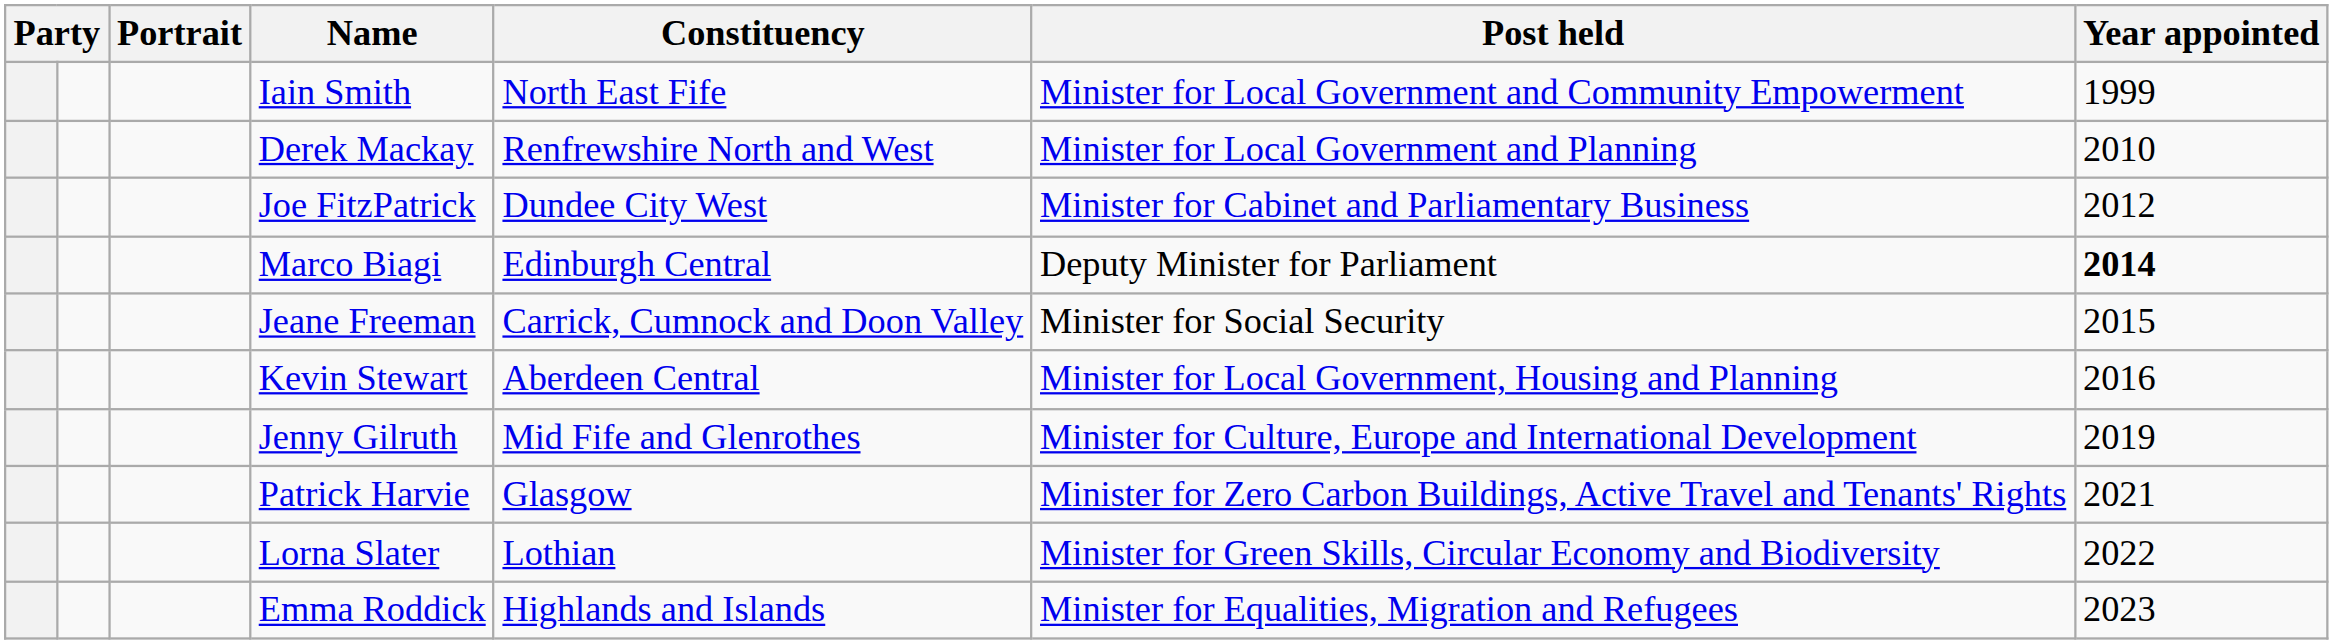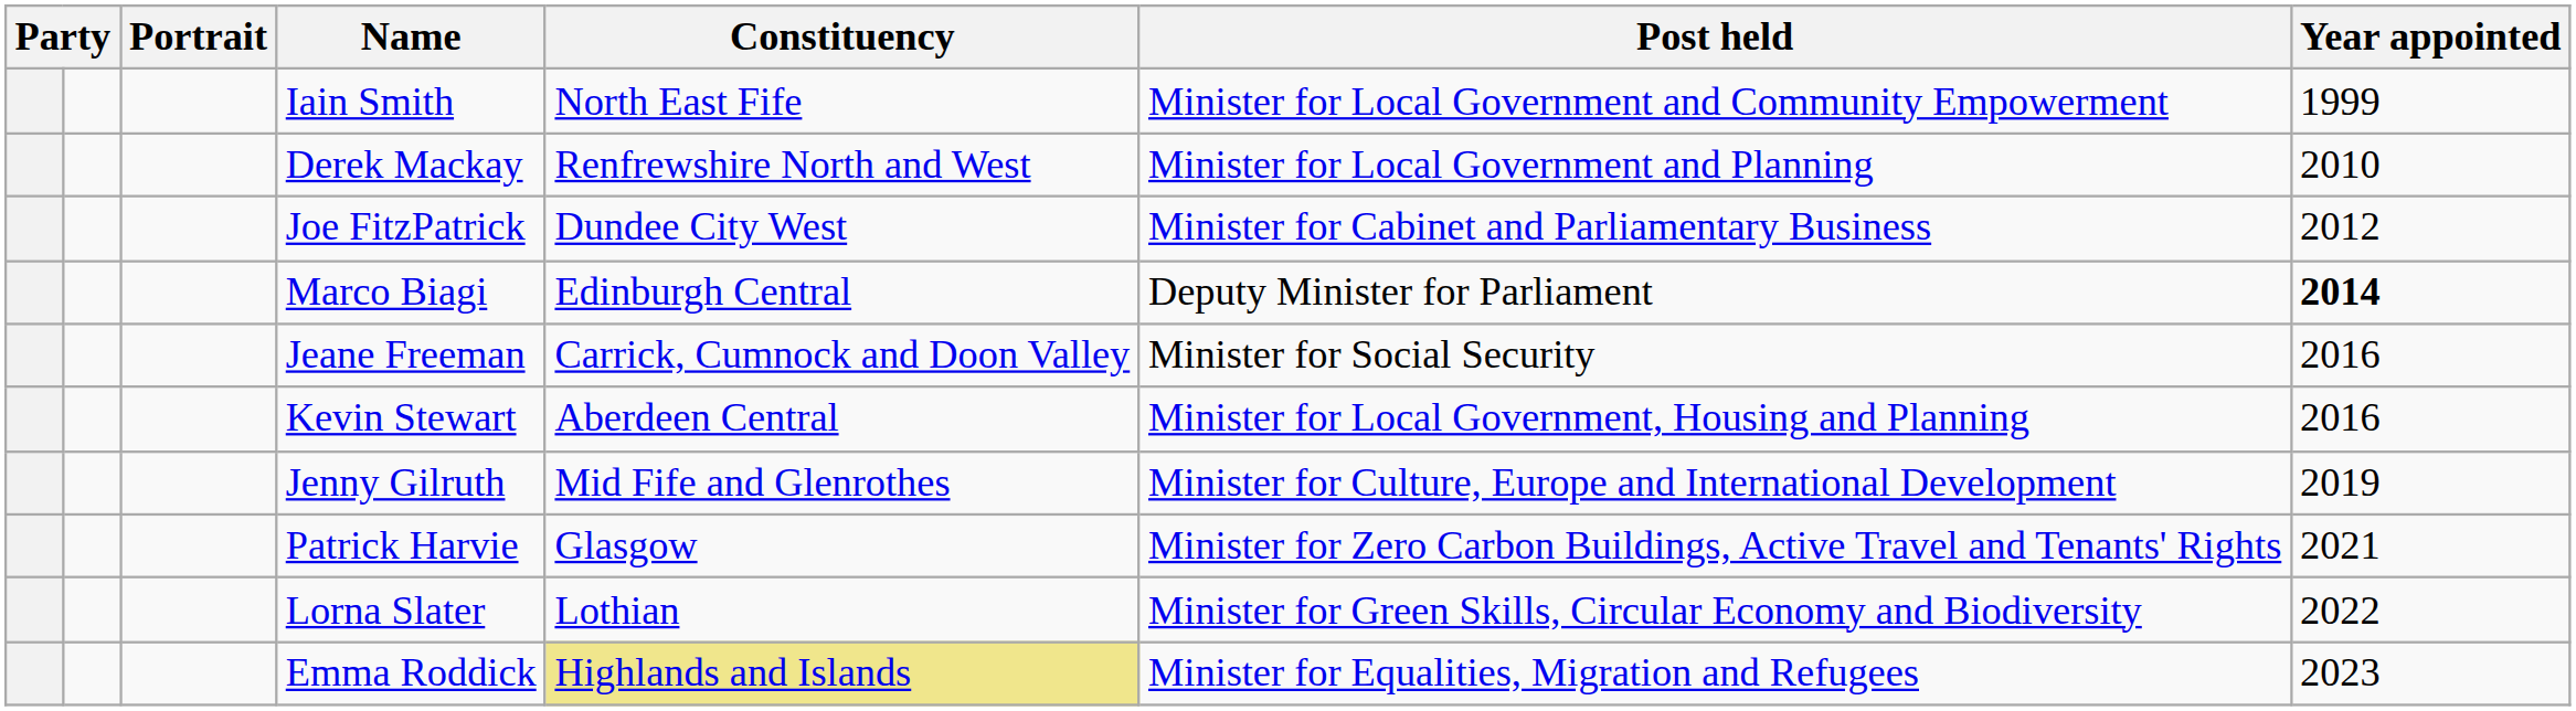Jeane Freeman | Year appointed: 2015 -> 2016
Emma Roddick | Constituency: no background -> khaki background
